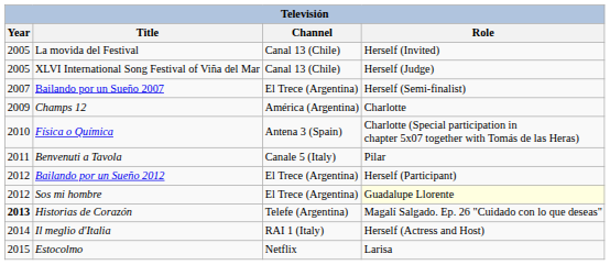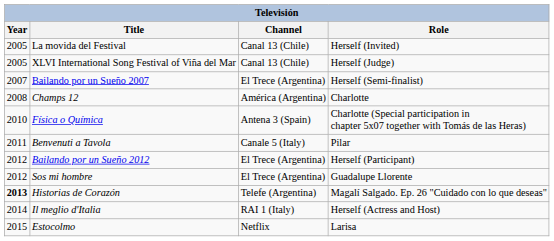Champs 12 | Year: 2009 -> 2008
Sos mi hombre | Role: lightyellow background -> no background
